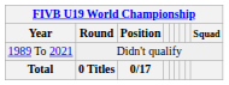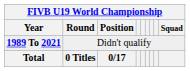1989 To 2021 | FIVB U19 World Championship / Year: normal -> bold
